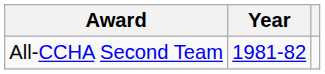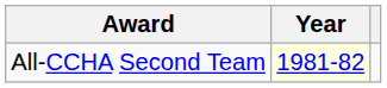row 2 | Year: no background -> lightyellow background
